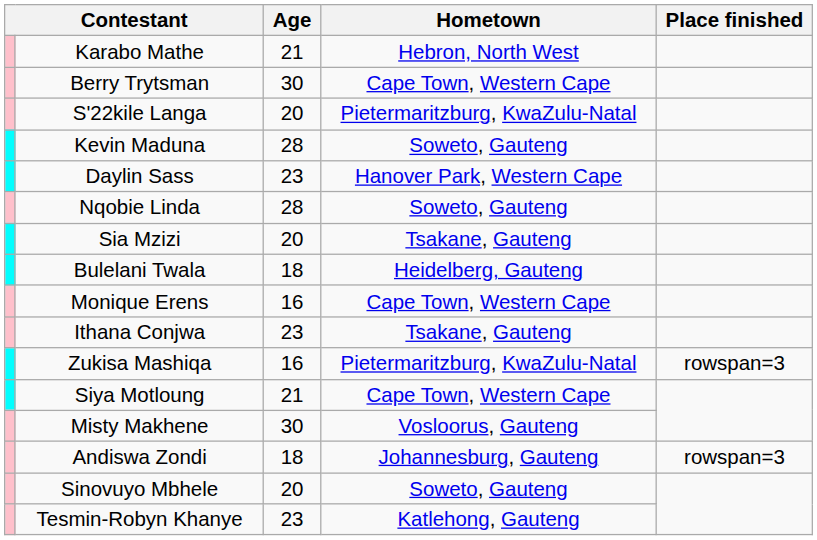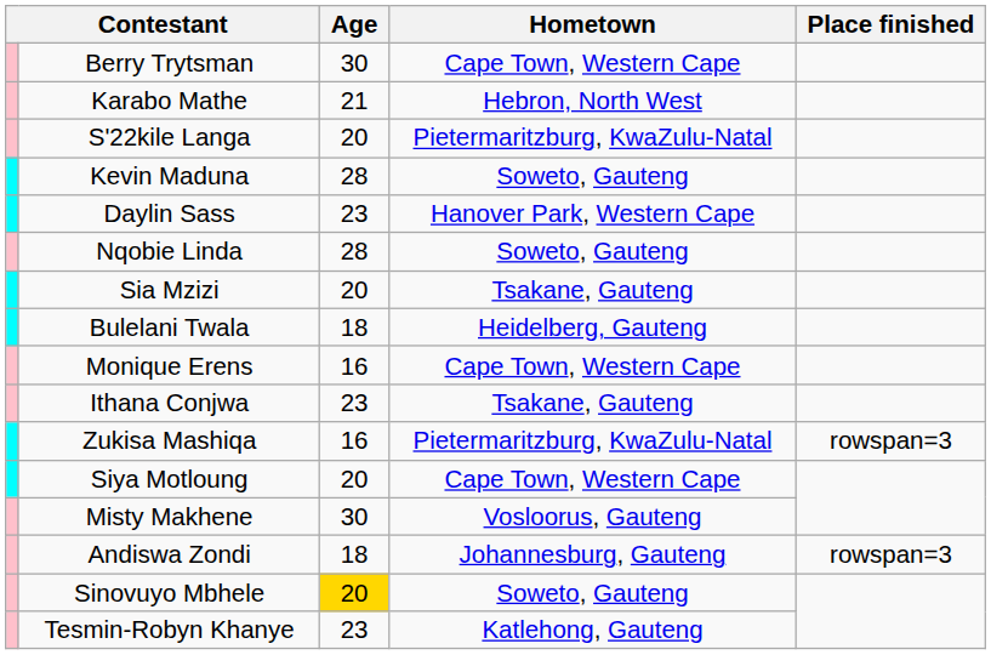rows swapped: Berry Trytsman <-> Karabo Mathe
Siya Motloung | Age: 21 -> 20
Sinovuyo Mbhele | Age: no background -> gold background
